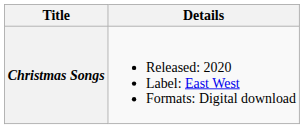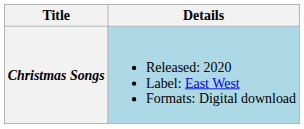Christmas Songs | Details: no background -> lightblue background
